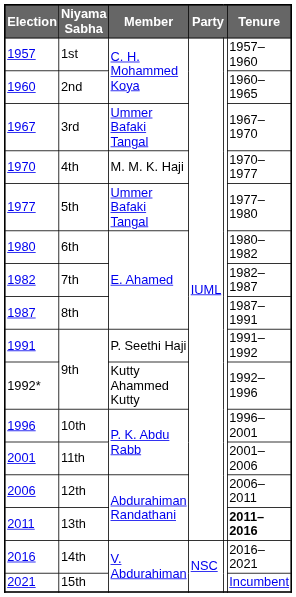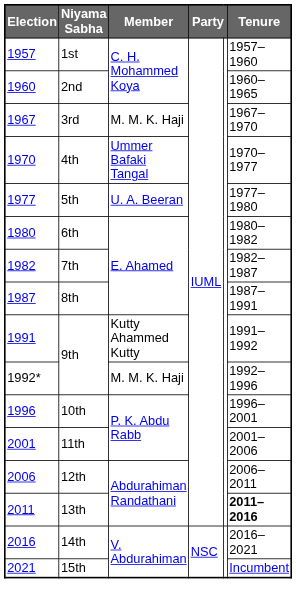3rd | Member: Ummer Bafaki Tangal -> M. M. K. Haji
4th | Member: M. M. K. Haji -> Ummer Bafaki Tangal
5th | Member: Ummer Bafaki Tangal -> U. A. Beeran
1991 / 9th | Member: P. Seethi Haji -> Kutty Ahammed Kutty
1992* / 9th | Member: Kutty Ahammed Kutty -> M. M. K. Haji
